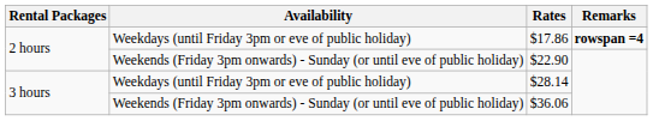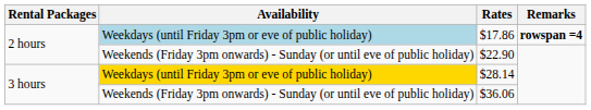$17.86 | Availability: no background -> lightblue background
$28.14 | Availability: no background -> gold background
